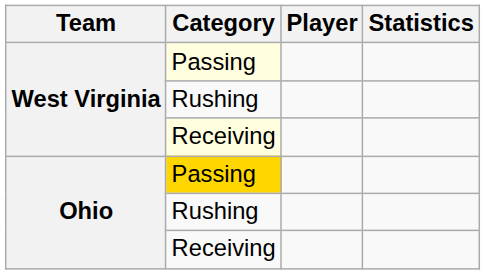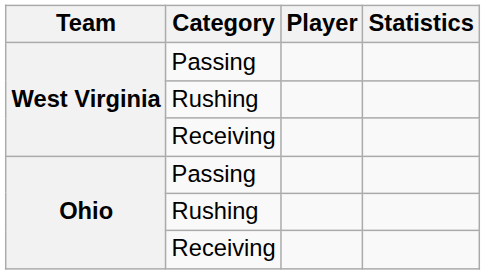West Virginia / Passing | Category: lightyellow background -> no background
West Virginia / Receiving | Category: lightyellow background -> no background
Ohio / Passing | Category: gold background -> no background
